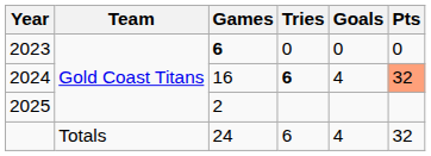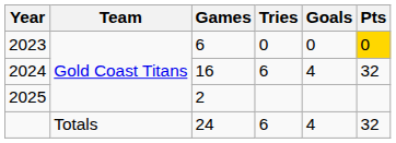2023 | Games: bold -> normal
2023 | Pts: no background -> gold background
2024 | Tries: bold -> normal
2024 | Pts: lightsalmon background -> no background
